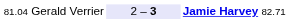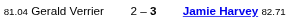81.04 Gerald Verrier | column 2: lavender background -> no background
